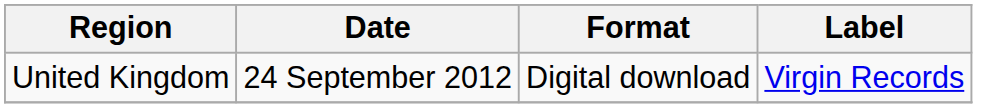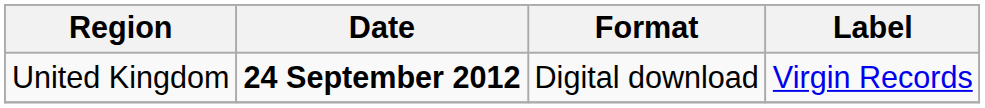United Kingdom | Date: normal -> bold
